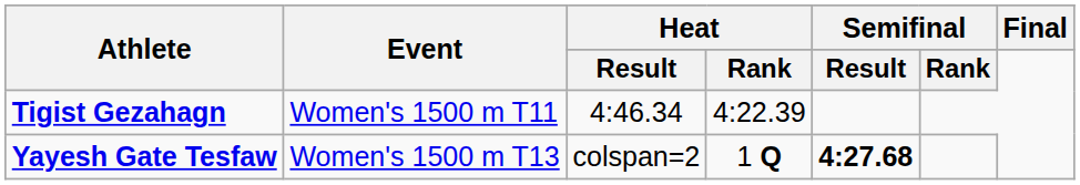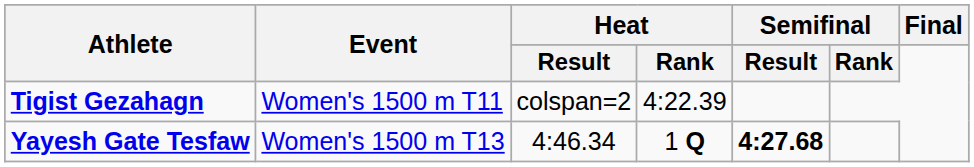Tigist Gezahagn | Heat / Result: 4:46.34 -> colspan=2
Yayesh Gate Tesfaw | Heat / Result: colspan=2 -> 4:46.34
